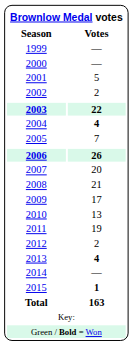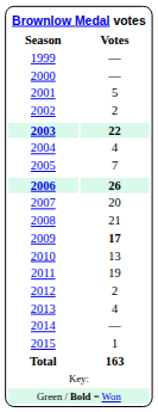2004 | Votes: bold -> normal
2009 | Votes: normal -> bold
2013 | Votes: bold -> normal
2015 | Votes: bold -> normal
